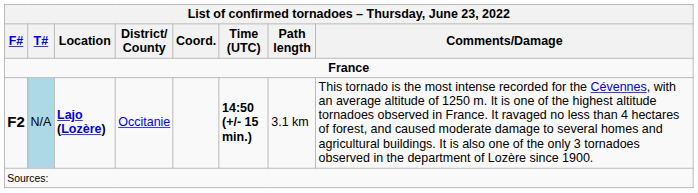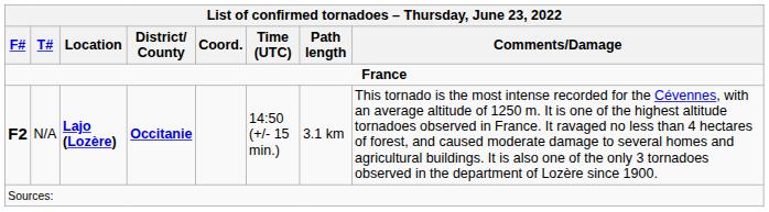F2 | T#: lightblue background -> no background
F2 | District/ County: normal -> bold
F2 | Time (UTC): bold -> normal
